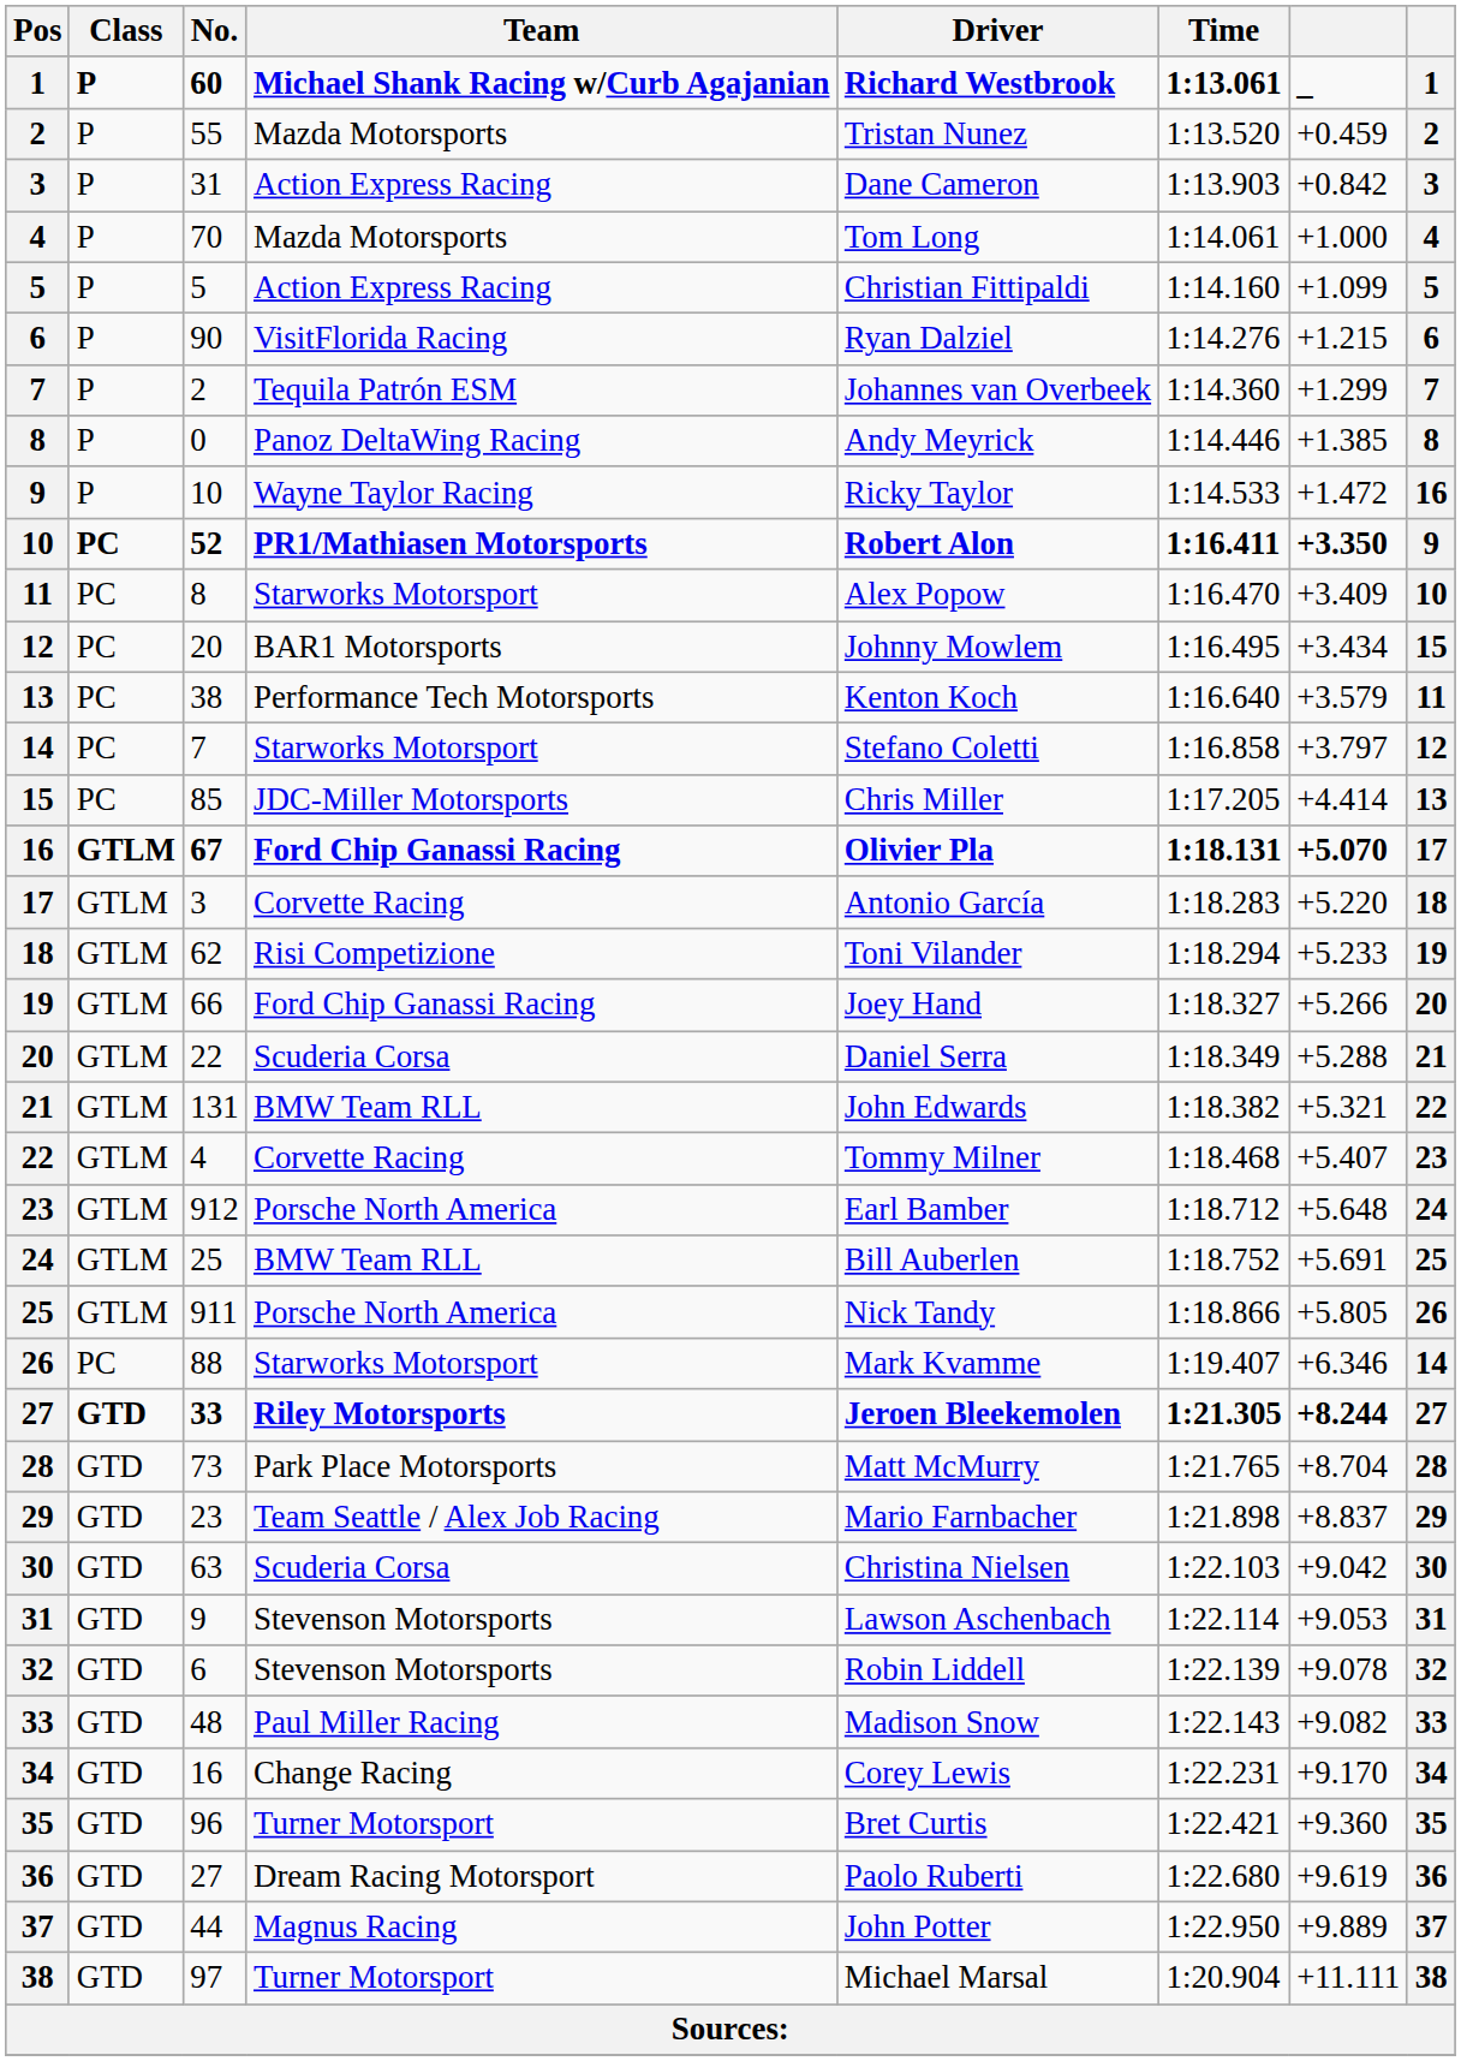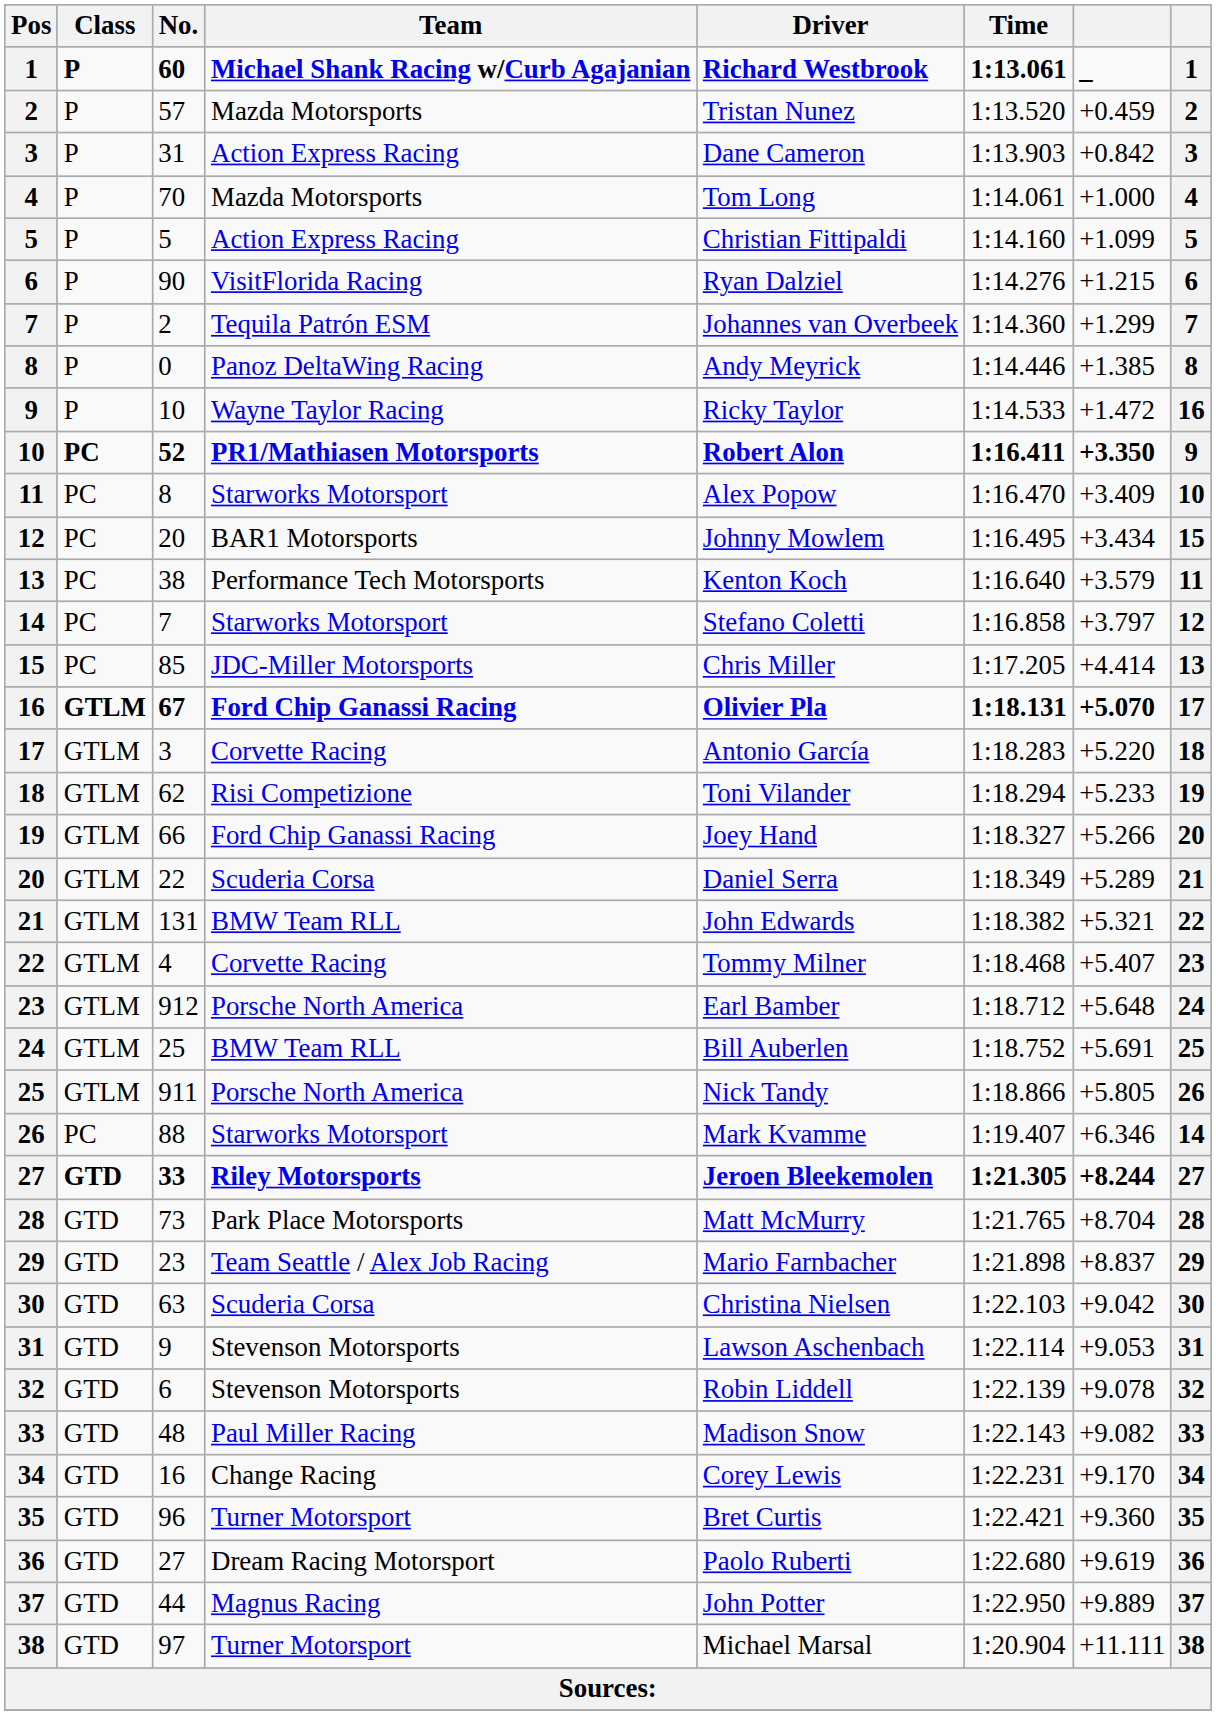row 3 | No.: 55 -> 57
row 21 | column 7: +5.288 -> +5.289
